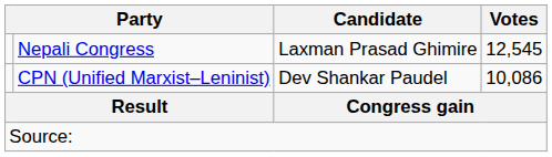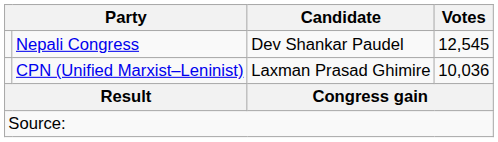Nepali Congress | Candidate: Laxman Prasad Ghimire -> Dev Shankar Paudel
CPN (Unified Marxist–Leninist) | Candidate: Dev Shankar Paudel -> Laxman Prasad Ghimire
CPN (Unified Marxist–Leninist) | Votes: 10,086 -> 10,036
